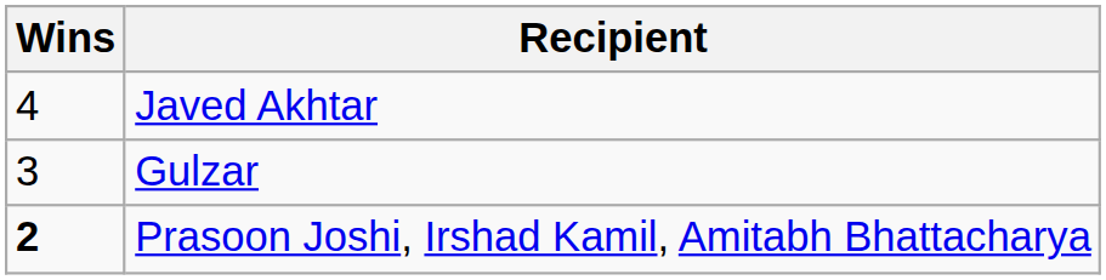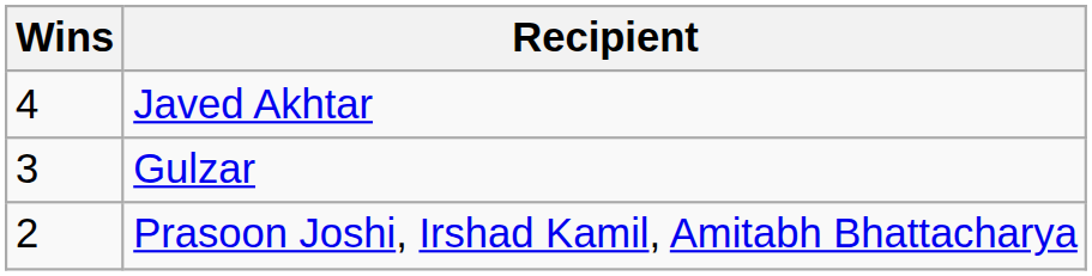Prasoon Joshi, Irshad Kamil, Amitabh Bhattacharya | Wins: bold -> normal
